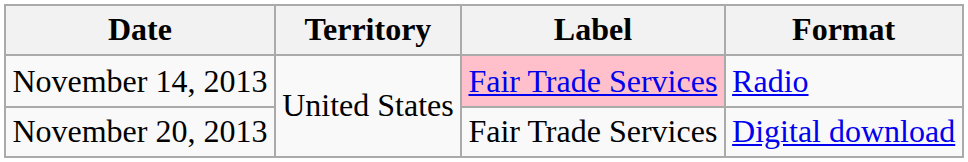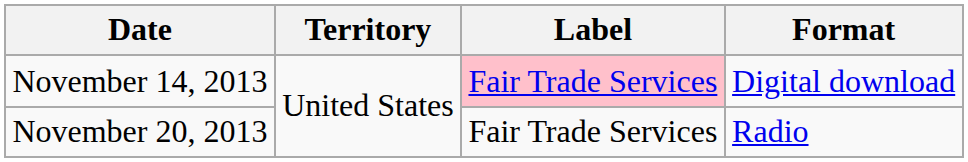November 14, 2013 | Format: Radio -> Digital download
November 20, 2013 | Format: Digital download -> Radio
